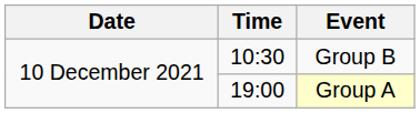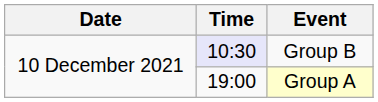Group B | Time: no background -> lavender background
